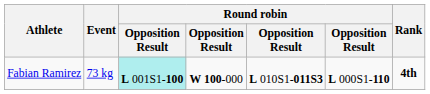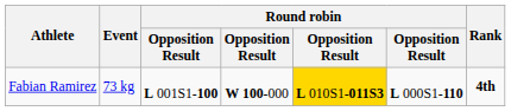Fabian Ramirez | column 3: paleturquoise background -> no background
Fabian Ramirez | column 5: no background -> gold background
